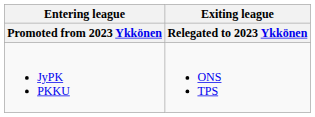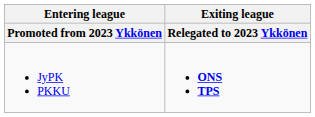JyPK PKKU | Exiting league / Relegated to 2023 Ykkönen: normal -> bold
